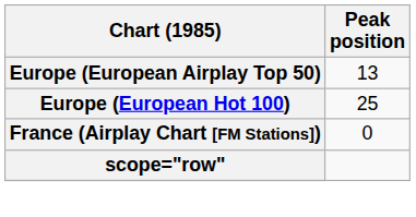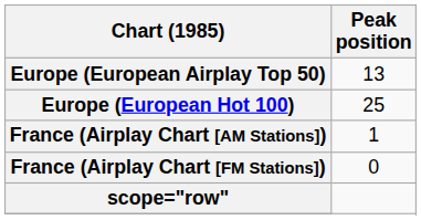+ row: France (Airplay Chart [AM Stations]) | 1
